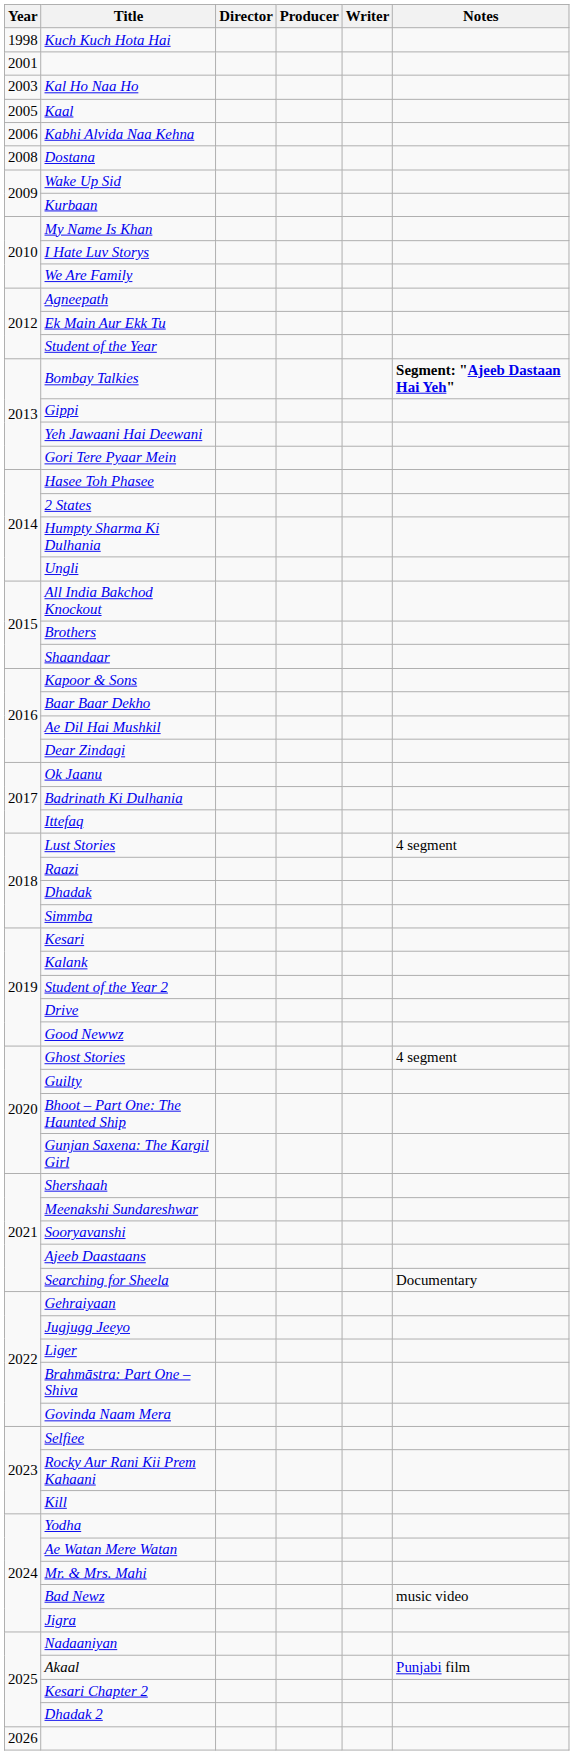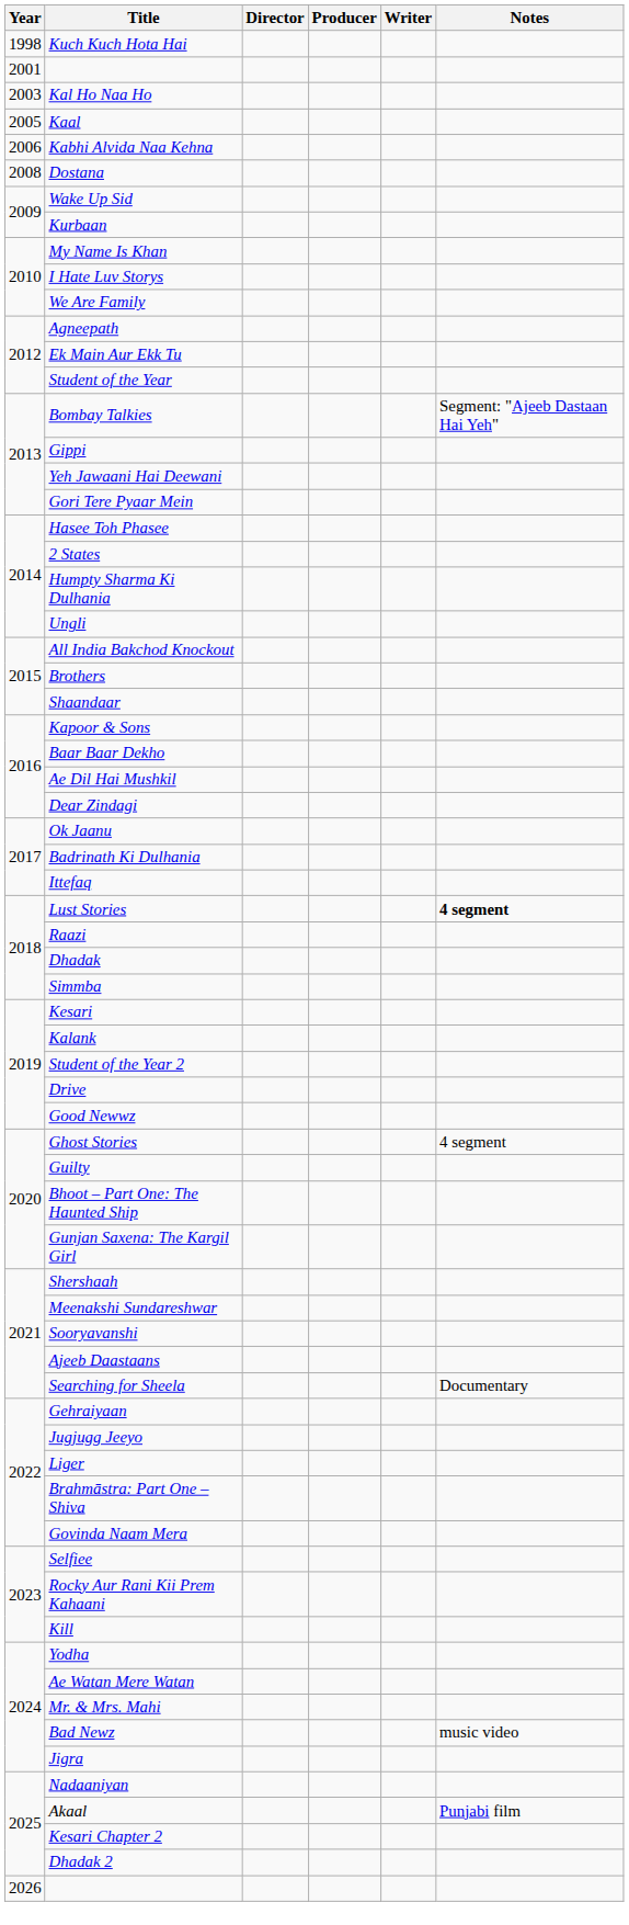Bombay Talkies | Notes: bold -> normal
Lust Stories | Notes: normal -> bold
